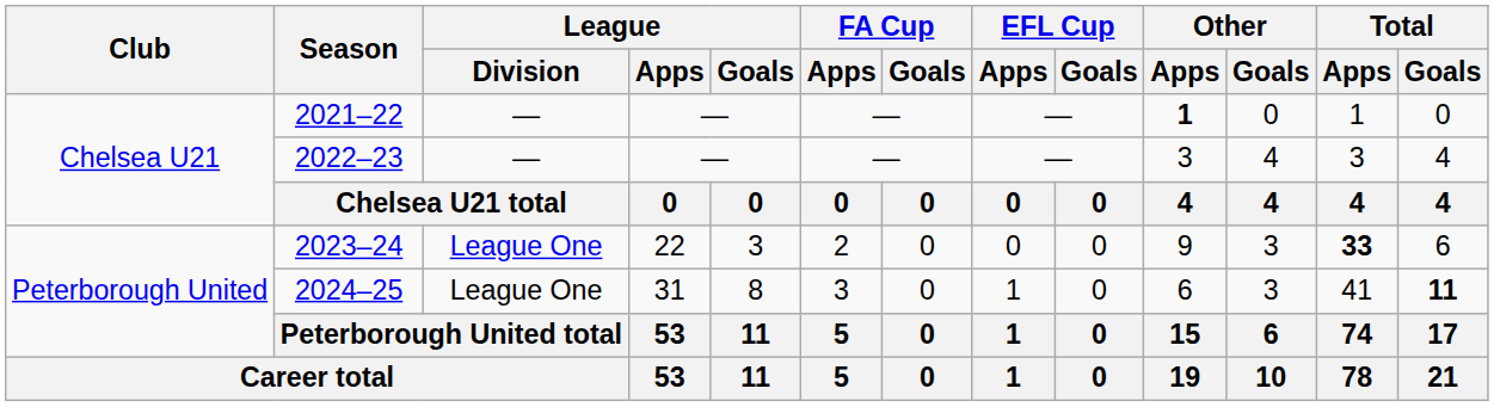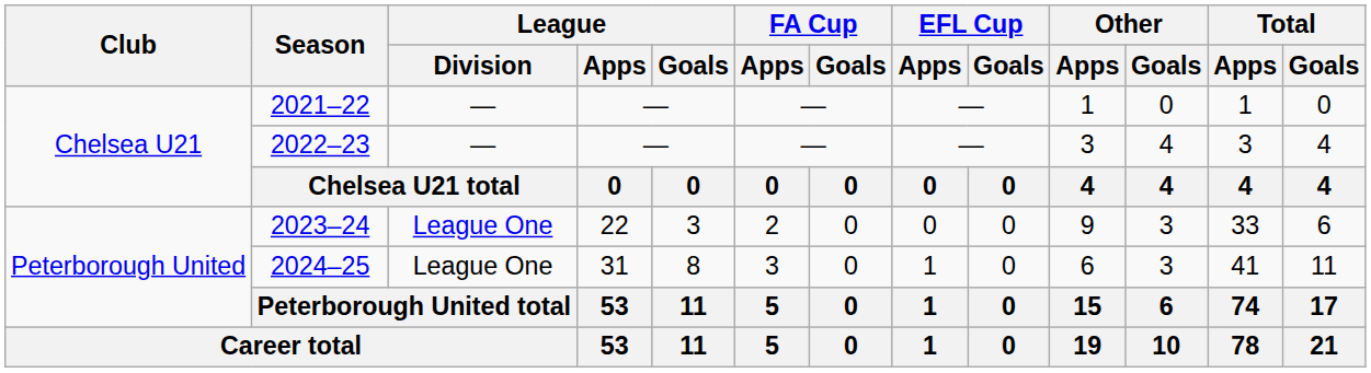2021–22 | Other / Apps: bold -> normal
2023–24 | Total / Apps: bold -> normal
2024–25 | Total / Goals: bold -> normal
